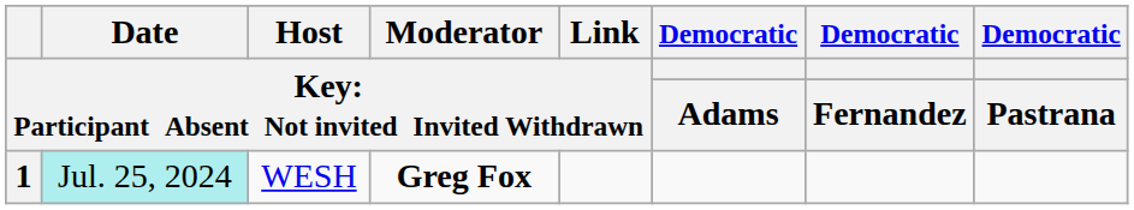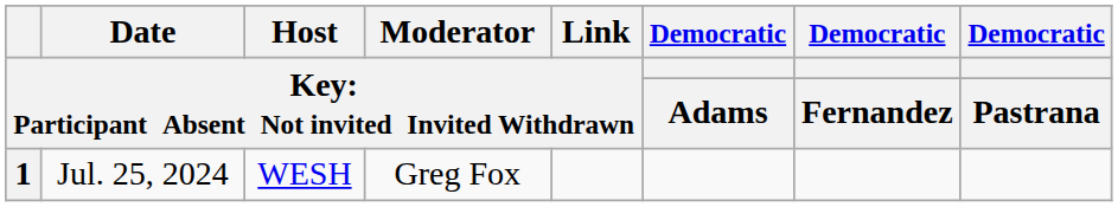1 | column 2: paleturquoise background -> no background
1 | column 4: bold -> normal
